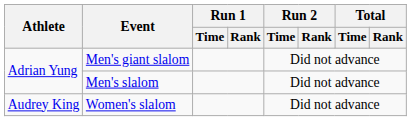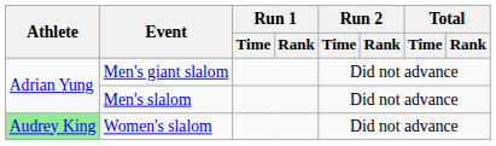Women's slalom | Athlete: no background -> lightgreen background
